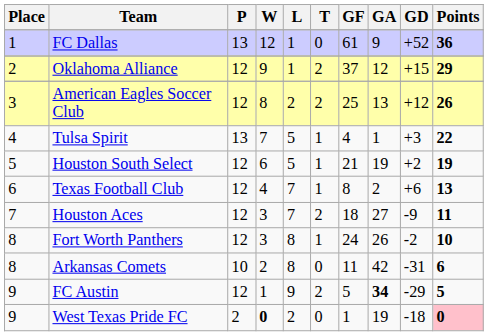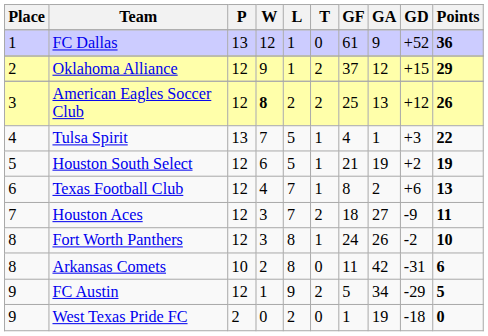American Eagles Soccer Club | W: normal -> bold
FC Austin | GA: bold -> normal
West Texas Pride FC | W: bold -> normal
West Texas Pride FC | Points: pink background -> no background
